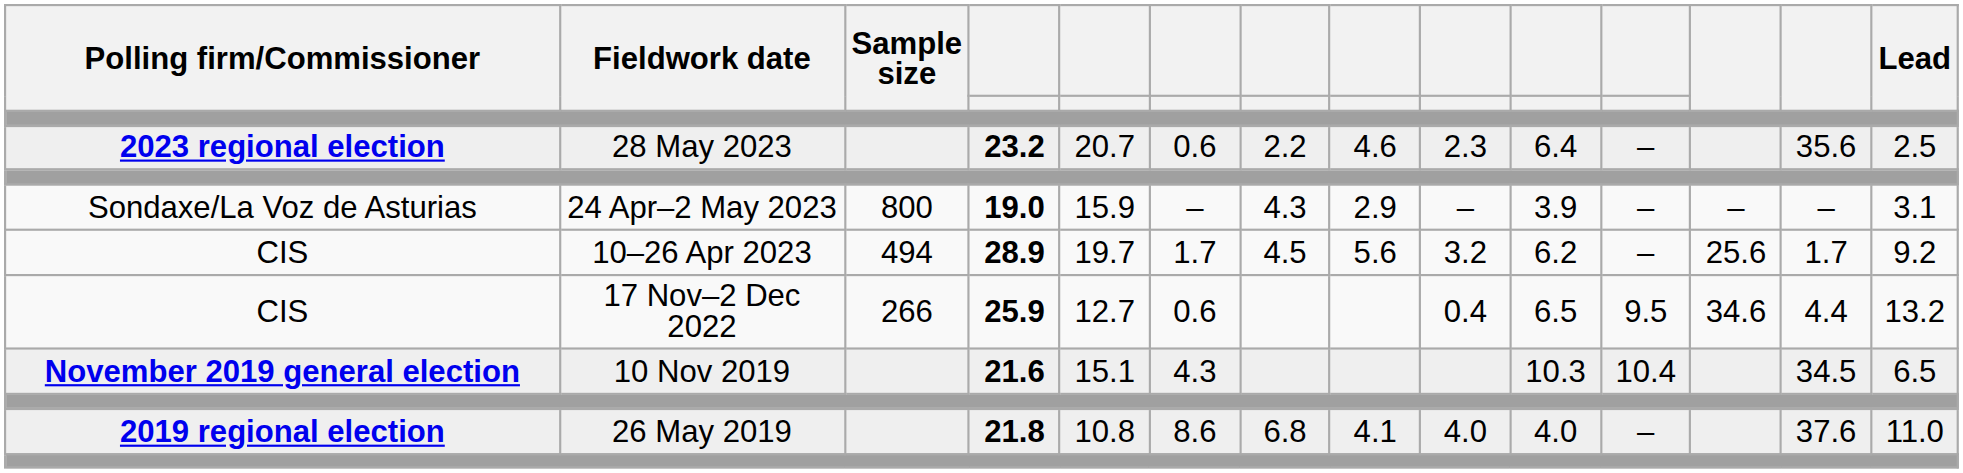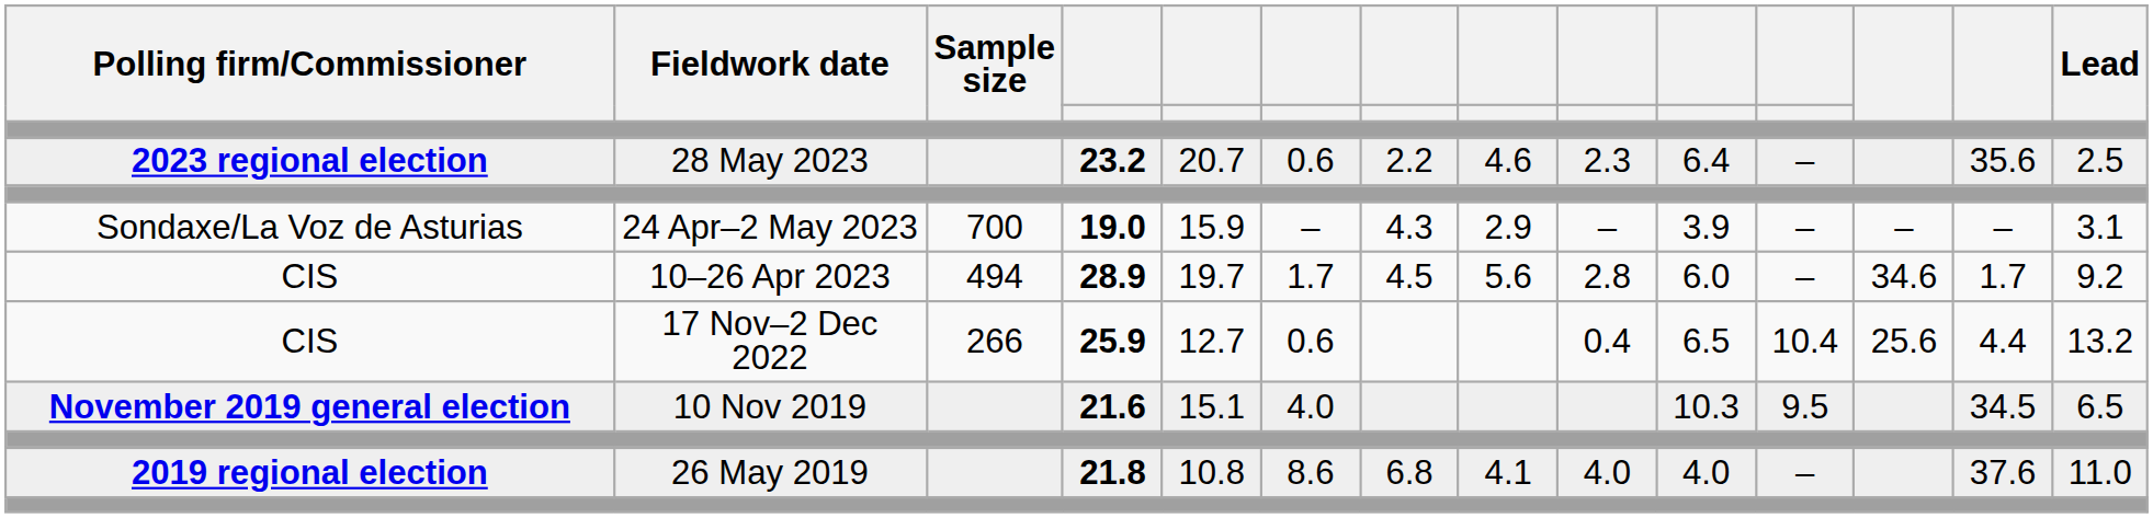24 Apr–2 May 2023 | Sample size: 800 -> 700
10–26 Apr 2023 | column 9: 3.2 -> 2.8
10–26 Apr 2023 | column 10: 6.2 -> 6.0
10–26 Apr 2023 | column 12: 25.6 -> 34.6
17 Nov–2 Dec 2022 | column 11: 9.5 -> 10.4
17 Nov–2 Dec 2022 | column 12: 34.6 -> 25.6
10 Nov 2019 | column 6: 4.3 -> 4.0
10 Nov 2019 | column 11: 10.4 -> 9.5
